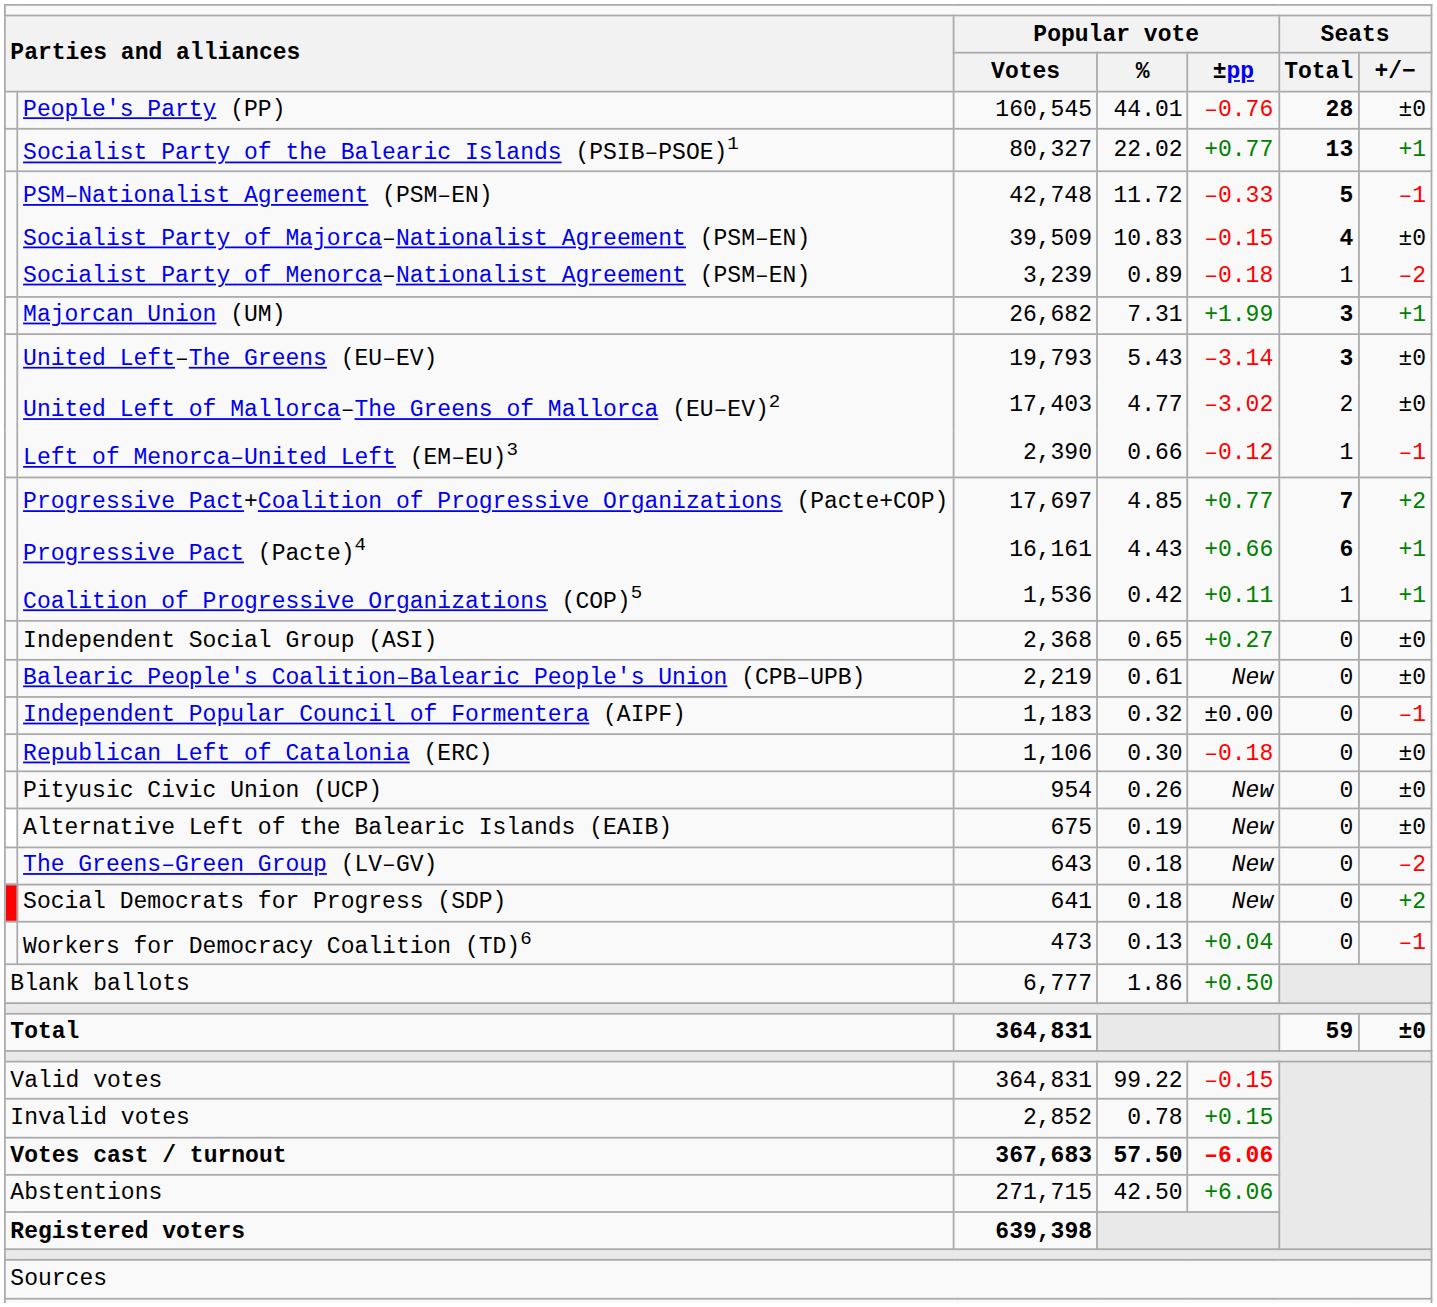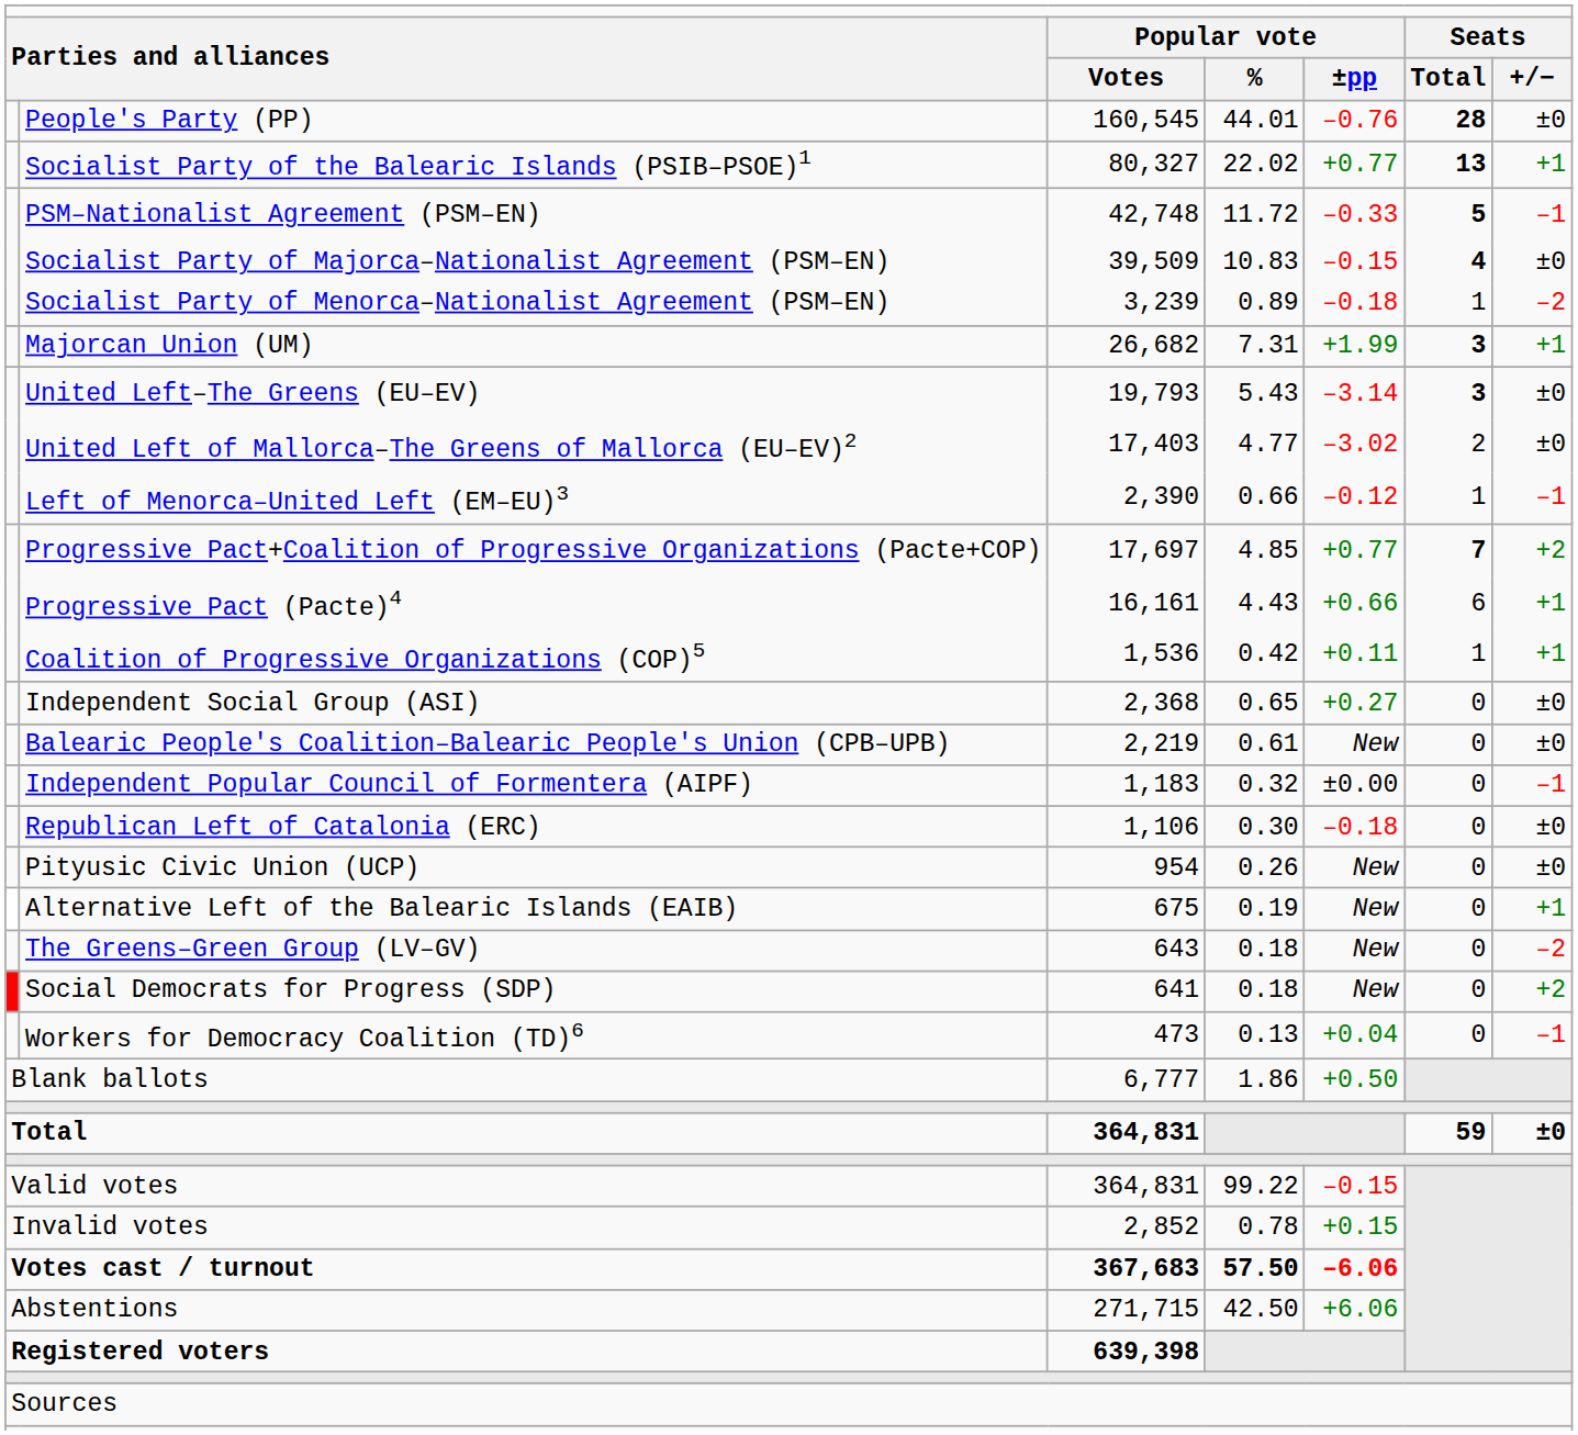Progressive Pact (Pacte)4 | column 6: bold -> normal
Alternative Left of the Balearic Islands (EAIB) | column 7: ±0 -> +1
